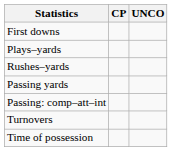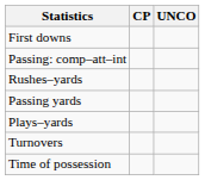rows swapped: Plays–yards <-> Passing: comp–att–int
